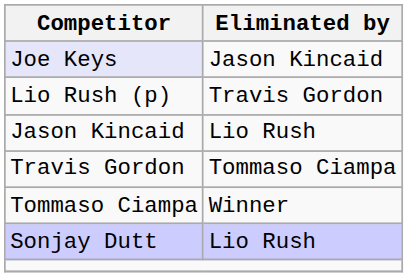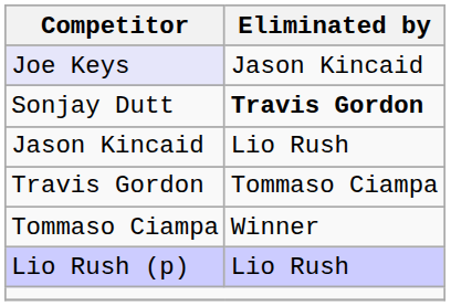row 3 | Competitor: Lio Rush (p) -> Sonjay Dutt
row 3 | Eliminated by: normal -> bold
row 7 | Competitor: Sonjay Dutt -> Lio Rush (p)
